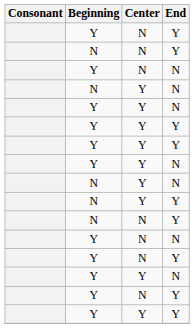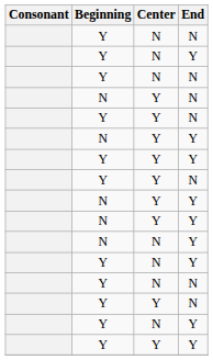row 2 | End: Y -> N
row 3 | Beginning: N -> Y
row 7 | Beginning: Y -> N
row 10 | End: N -> Y
row 13 | End: N -> Y
row 14 | End: Y -> N
